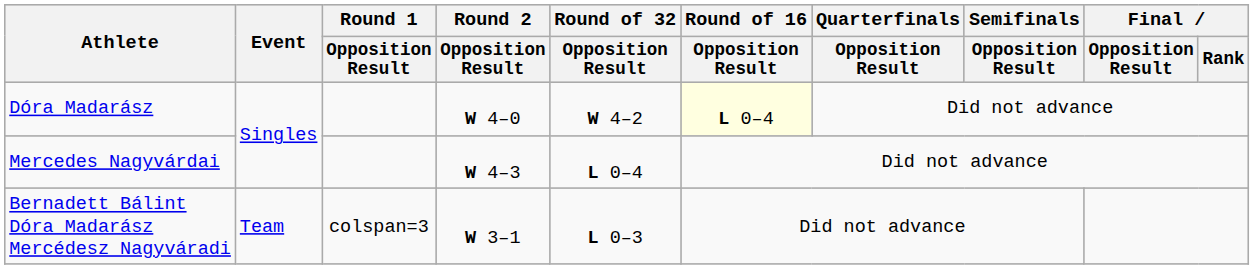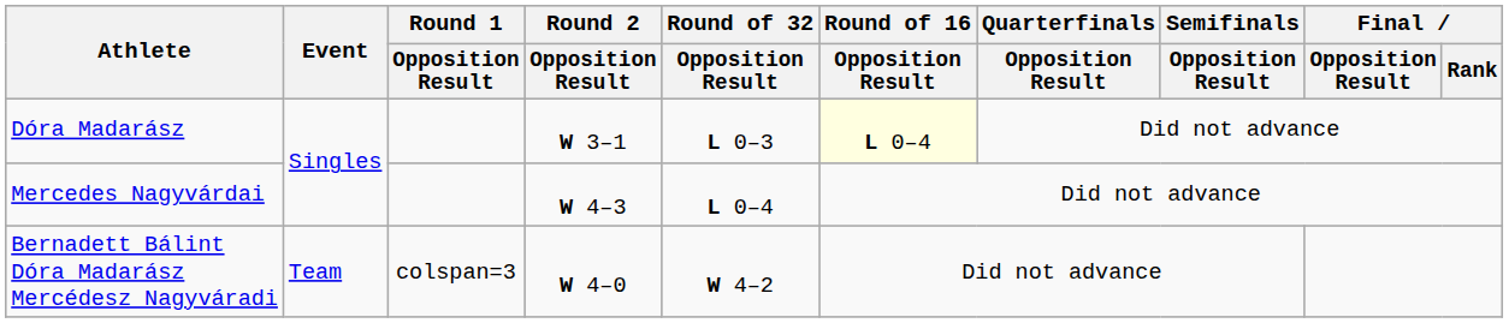Dóra Madarász | Round 2 / Opposition Result: W 4–0 -> W 3–1
Dóra Madarász | Round of 32 / Opposition Result: W 4–2 -> L 0–3
Bernadett Bálint Dóra Madarász Mercédesz Nagyváradi | Round 2 / Opposition Result: W 3–1 -> W 4–0
Bernadett Bálint Dóra Madarász Mercédesz Nagyváradi | Round of 32 / Opposition Result: L 0–3 -> W 4–2
